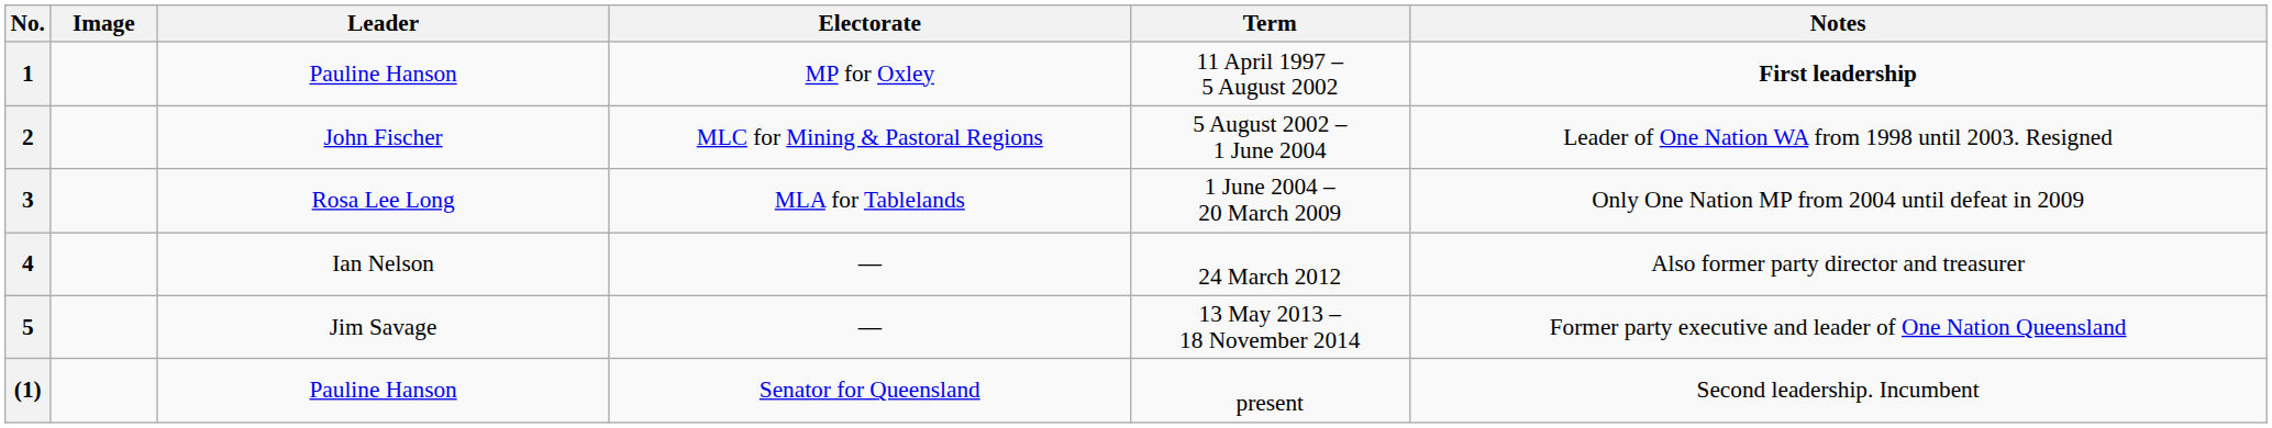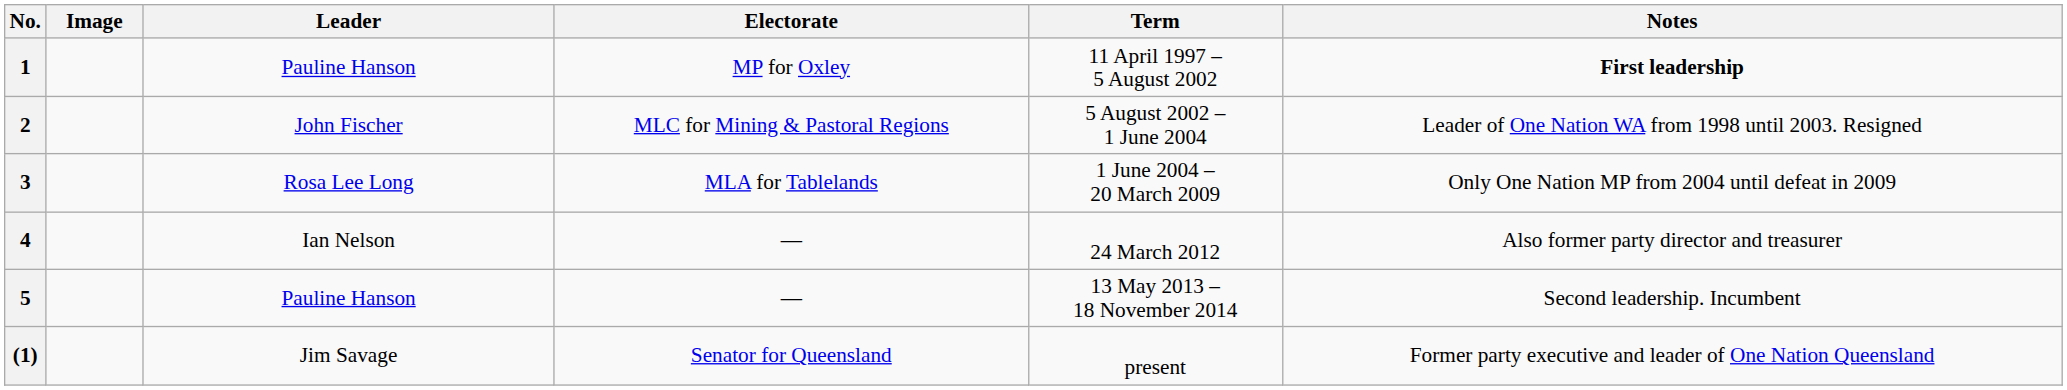5 | Leader: Jim Savage -> Pauline Hanson
5 | Notes: Former party executive and leader of One Nation Queensland -> Second leadership. Incumbent
(1) | Leader: Pauline Hanson -> Jim Savage
(1) | Notes: Second leadership. Incumbent -> Former party executive and leader of One Nation Queensland
